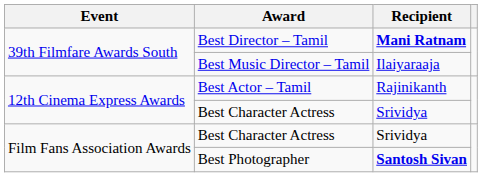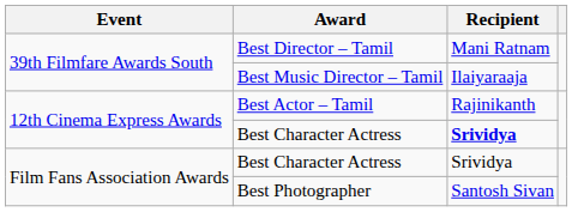Best Director – Tamil | Recipient: bold -> normal
12th Cinema Express Awards / Best Character Actress | Recipient: normal -> bold
Best Photographer | Recipient: bold -> normal
